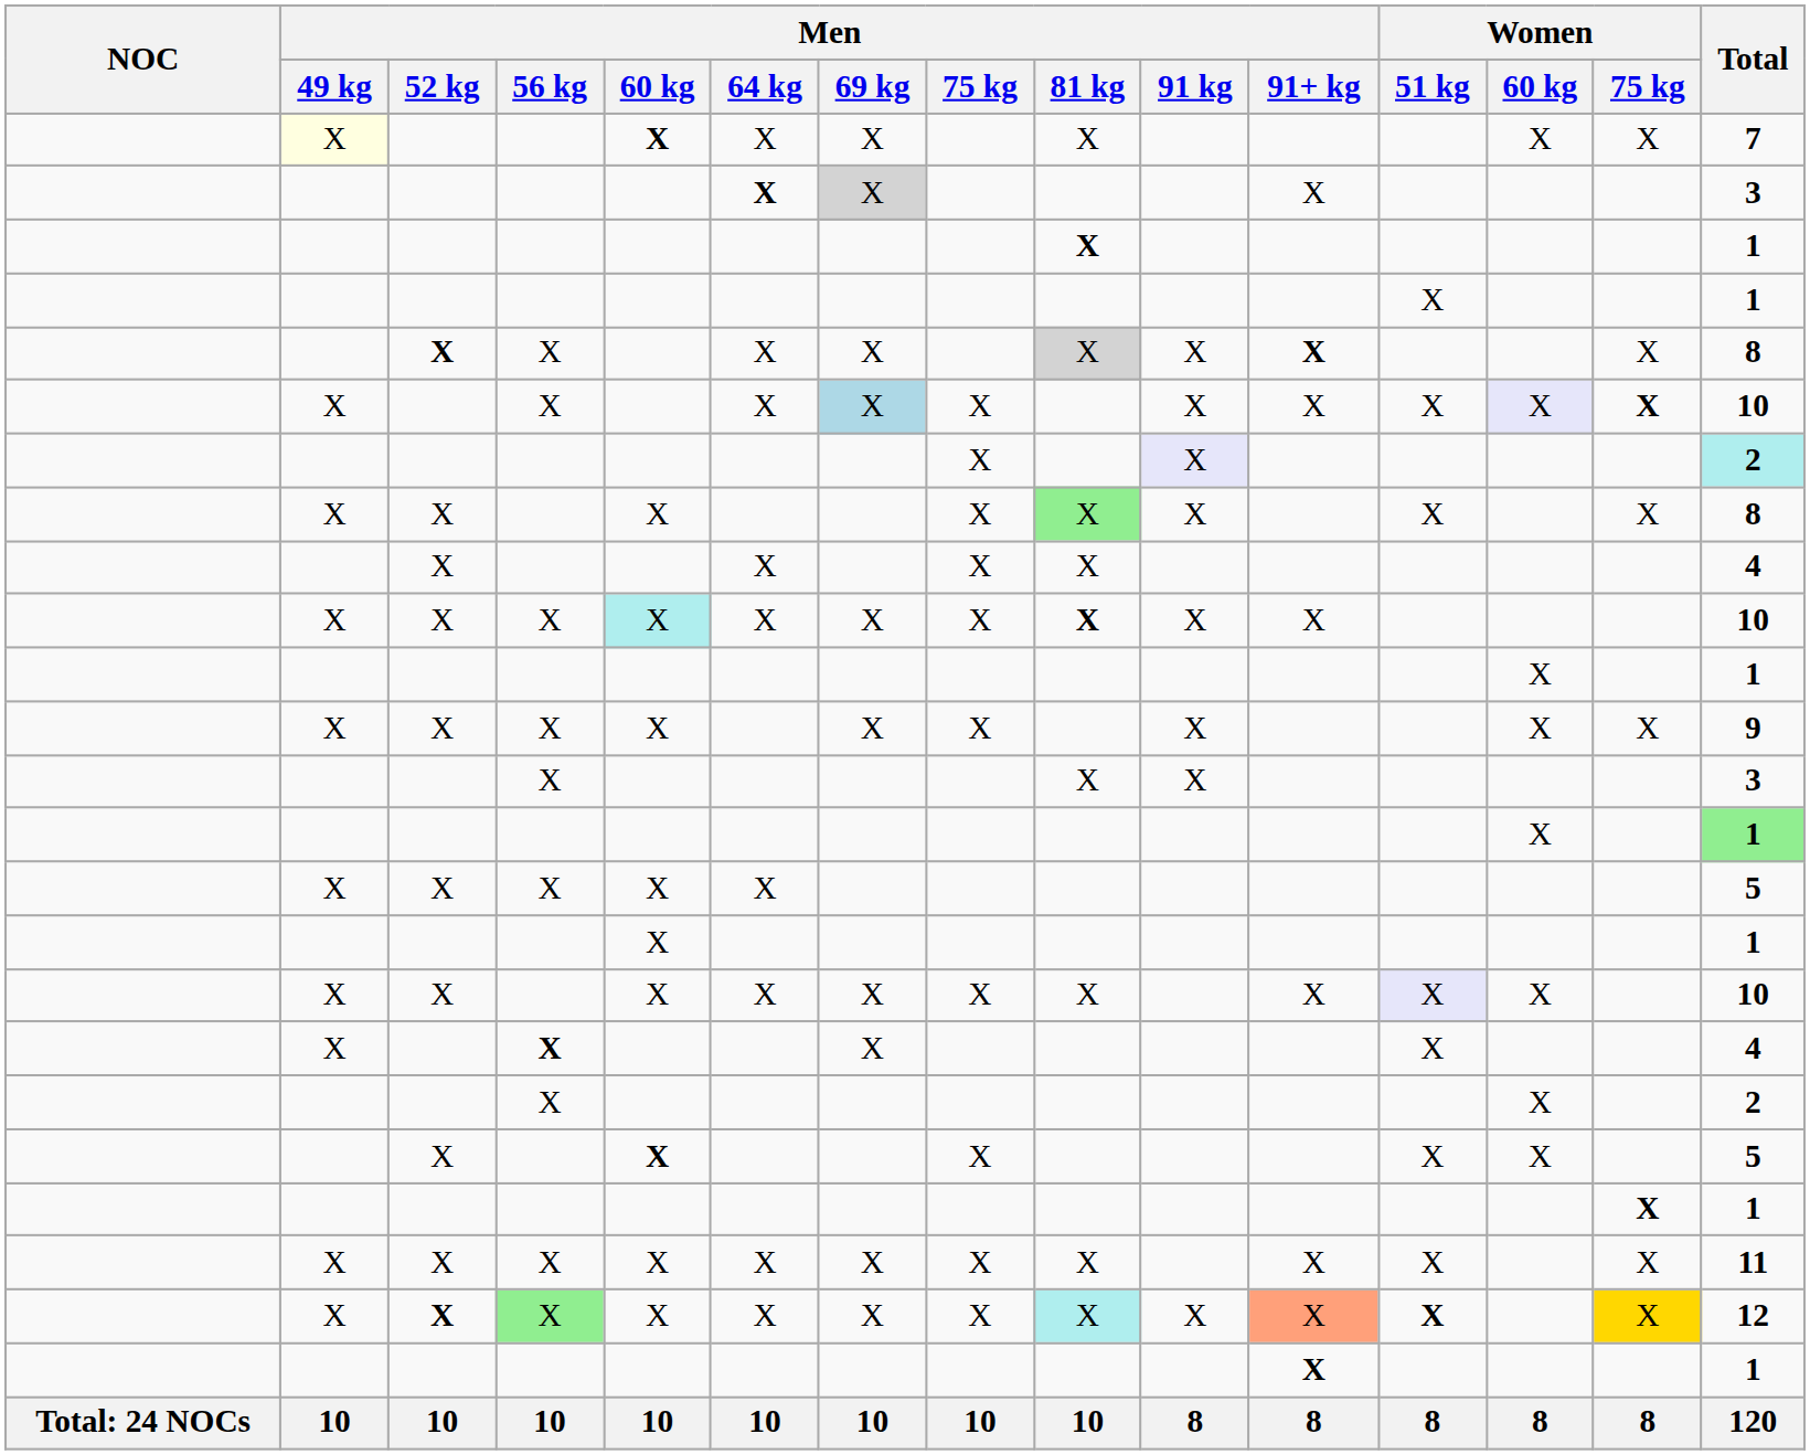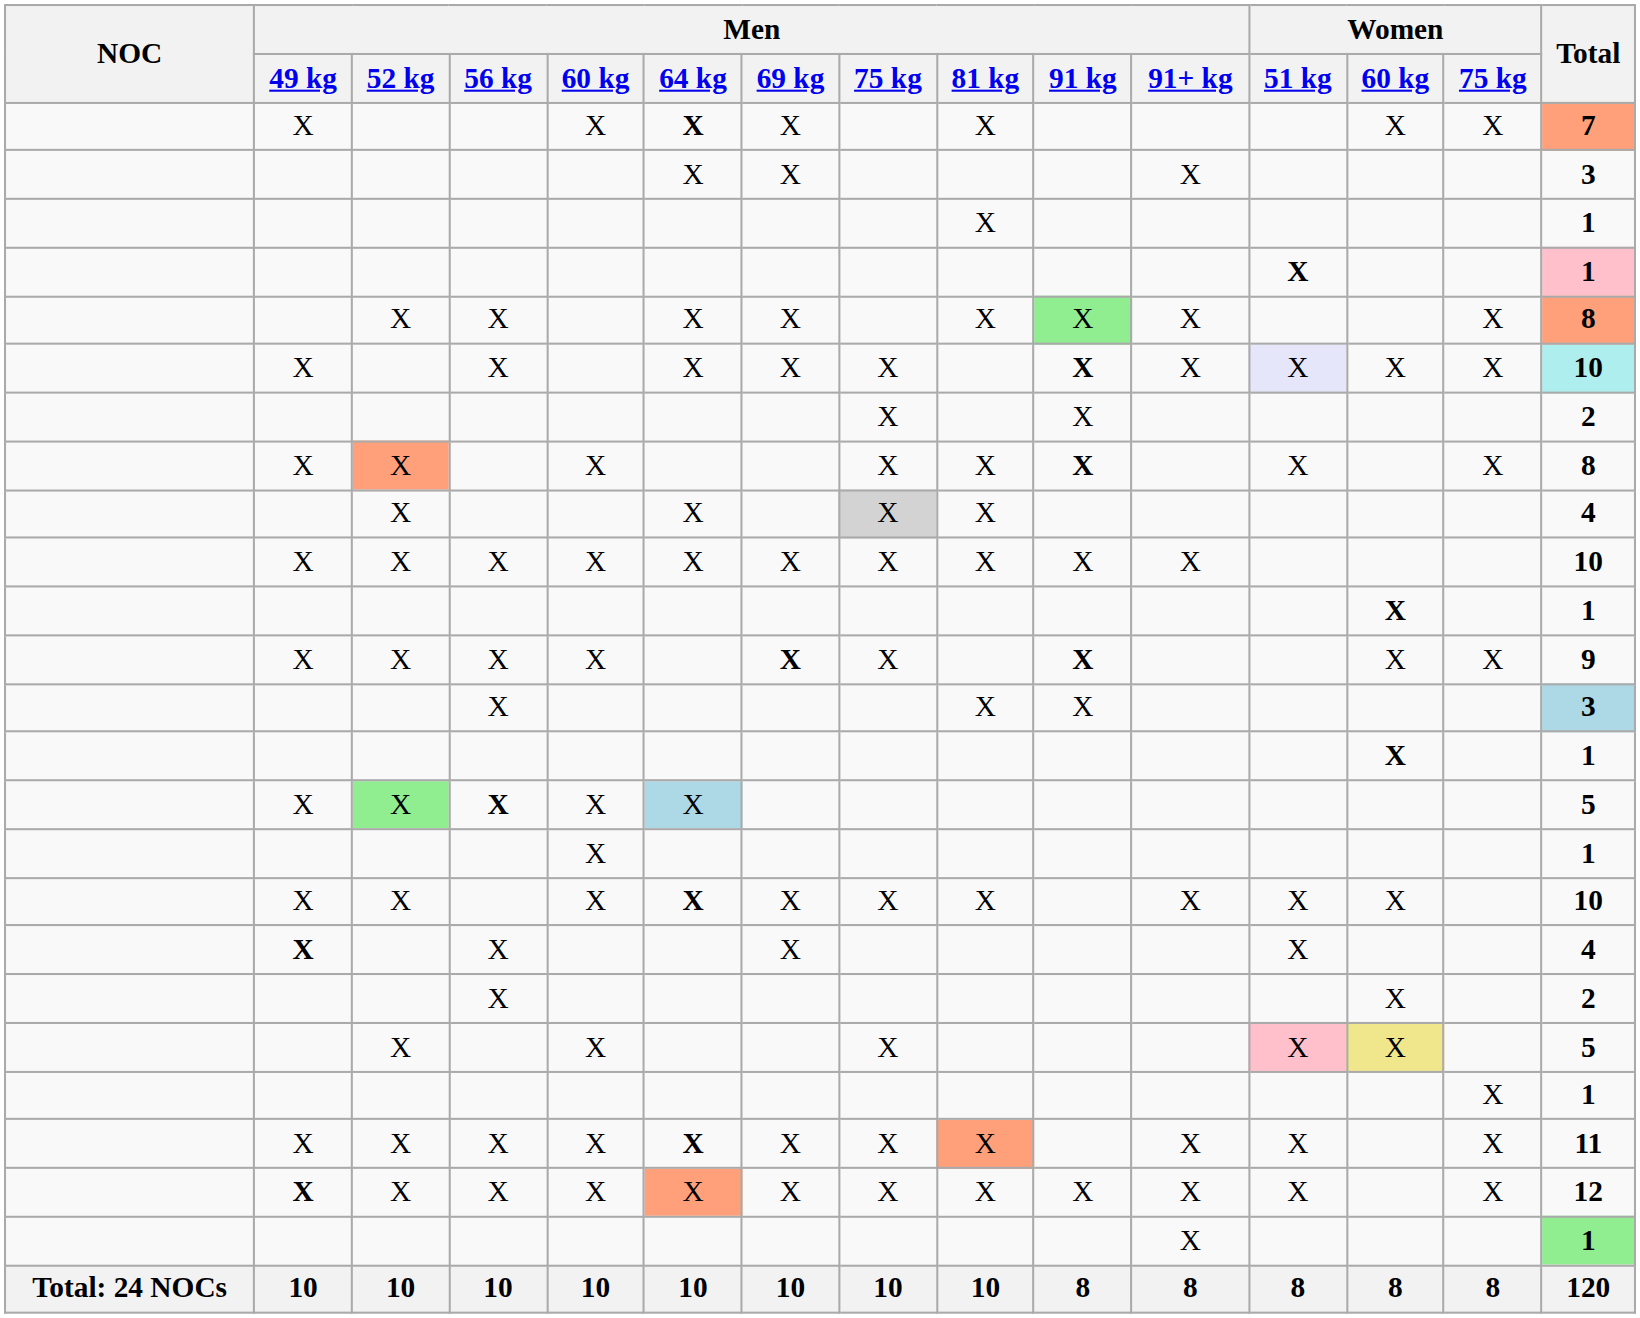row 3 | Men / 49 kg: lightyellow background -> no background
row 3 | Men / 60 kg: bold -> normal
row 3 | Men / 64 kg: normal -> bold
row 3 | Total: no background -> lightsalmon background
row 4 | Men / 64 kg: bold -> normal
row 4 | Men / 69 kg: lightgrey background -> no background
row 5 | Men / 81 kg: bold -> normal
row 6 | Women / 51 kg: normal -> bold
row 6 | Total: no background -> pink background
row 7 | Men / 52 kg: bold -> normal
row 7 | Men / 81 kg: lightgrey background -> no background
row 7 | Men / 91 kg: no background -> lightgreen background
row 7 | Men / 91+ kg: bold -> normal
row 7 | Total: no background -> lightsalmon background
row 8 | Men / 69 kg: lightblue background -> no background
row 8 | Men / 91 kg: normal -> bold
row 8 | Women / 51 kg: no background -> lavender background
row 8 | Women / 60 kg: lavender background -> no background
row 8 | Women / 75 kg: bold -> normal
row 8 | Total: no background -> paleturquoise background
row 9 | Men / 91 kg: lavender background -> no background
row 9 | Total: paleturquoise background -> no background
row 10 | Men / 52 kg: no background -> lightsalmon background
row 10 | Men / 81 kg: lightgreen background -> no background
row 10 | Men / 91 kg: normal -> bold
row 11 | Men / 75 kg: no background -> lightgrey background
row 12 | Men / 60 kg: paleturquoise background -> no background
row 12 | Men / 81 kg: bold -> normal
row 13 | Women / 60 kg: normal -> bold
row 14 | Men / 69 kg: normal -> bold
row 14 | Men / 91 kg: normal -> bold
row 15 | Total: no background -> lightblue background
row 16 | Women / 60 kg: normal -> bold
row 16 | Total: lightgreen background -> no background
row 17 | Men / 52 kg: no background -> lightgreen background
row 17 | Men / 56 kg: normal -> bold
row 17 | Men / 64 kg: no background -> lightblue background
row 19 | Men / 64 kg: normal -> bold
row 19 | Women / 51 kg: lavender background -> no background
row 20 | Men / 49 kg: normal -> bold
row 20 | Men / 56 kg: bold -> normal
row 22 | Men / 60 kg: bold -> normal
row 22 | Women / 51 kg: no background -> pink background
row 22 | Women / 60 kg: no background -> khaki background
row 23 | Women / 75 kg: bold -> normal
row 24 | Men / 64 kg: normal -> bold
row 24 | Men / 81 kg: no background -> lightsalmon background
row 25 | Men / 49 kg: normal -> bold
row 25 | Men / 52 kg: bold -> normal
row 25 | Men / 56 kg: lightgreen background -> no background
row 25 | Men / 64 kg: no background -> lightsalmon background
row 25 | Men / 81 kg: paleturquoise background -> no background
row 25 | Men / 91+ kg: lightsalmon background -> no background
row 25 | Women / 51 kg: bold -> normal
row 25 | Women / 75 kg: gold background -> no background
row 26 | Men / 91+ kg: bold -> normal
row 26 | Total: no background -> lightgreen background
